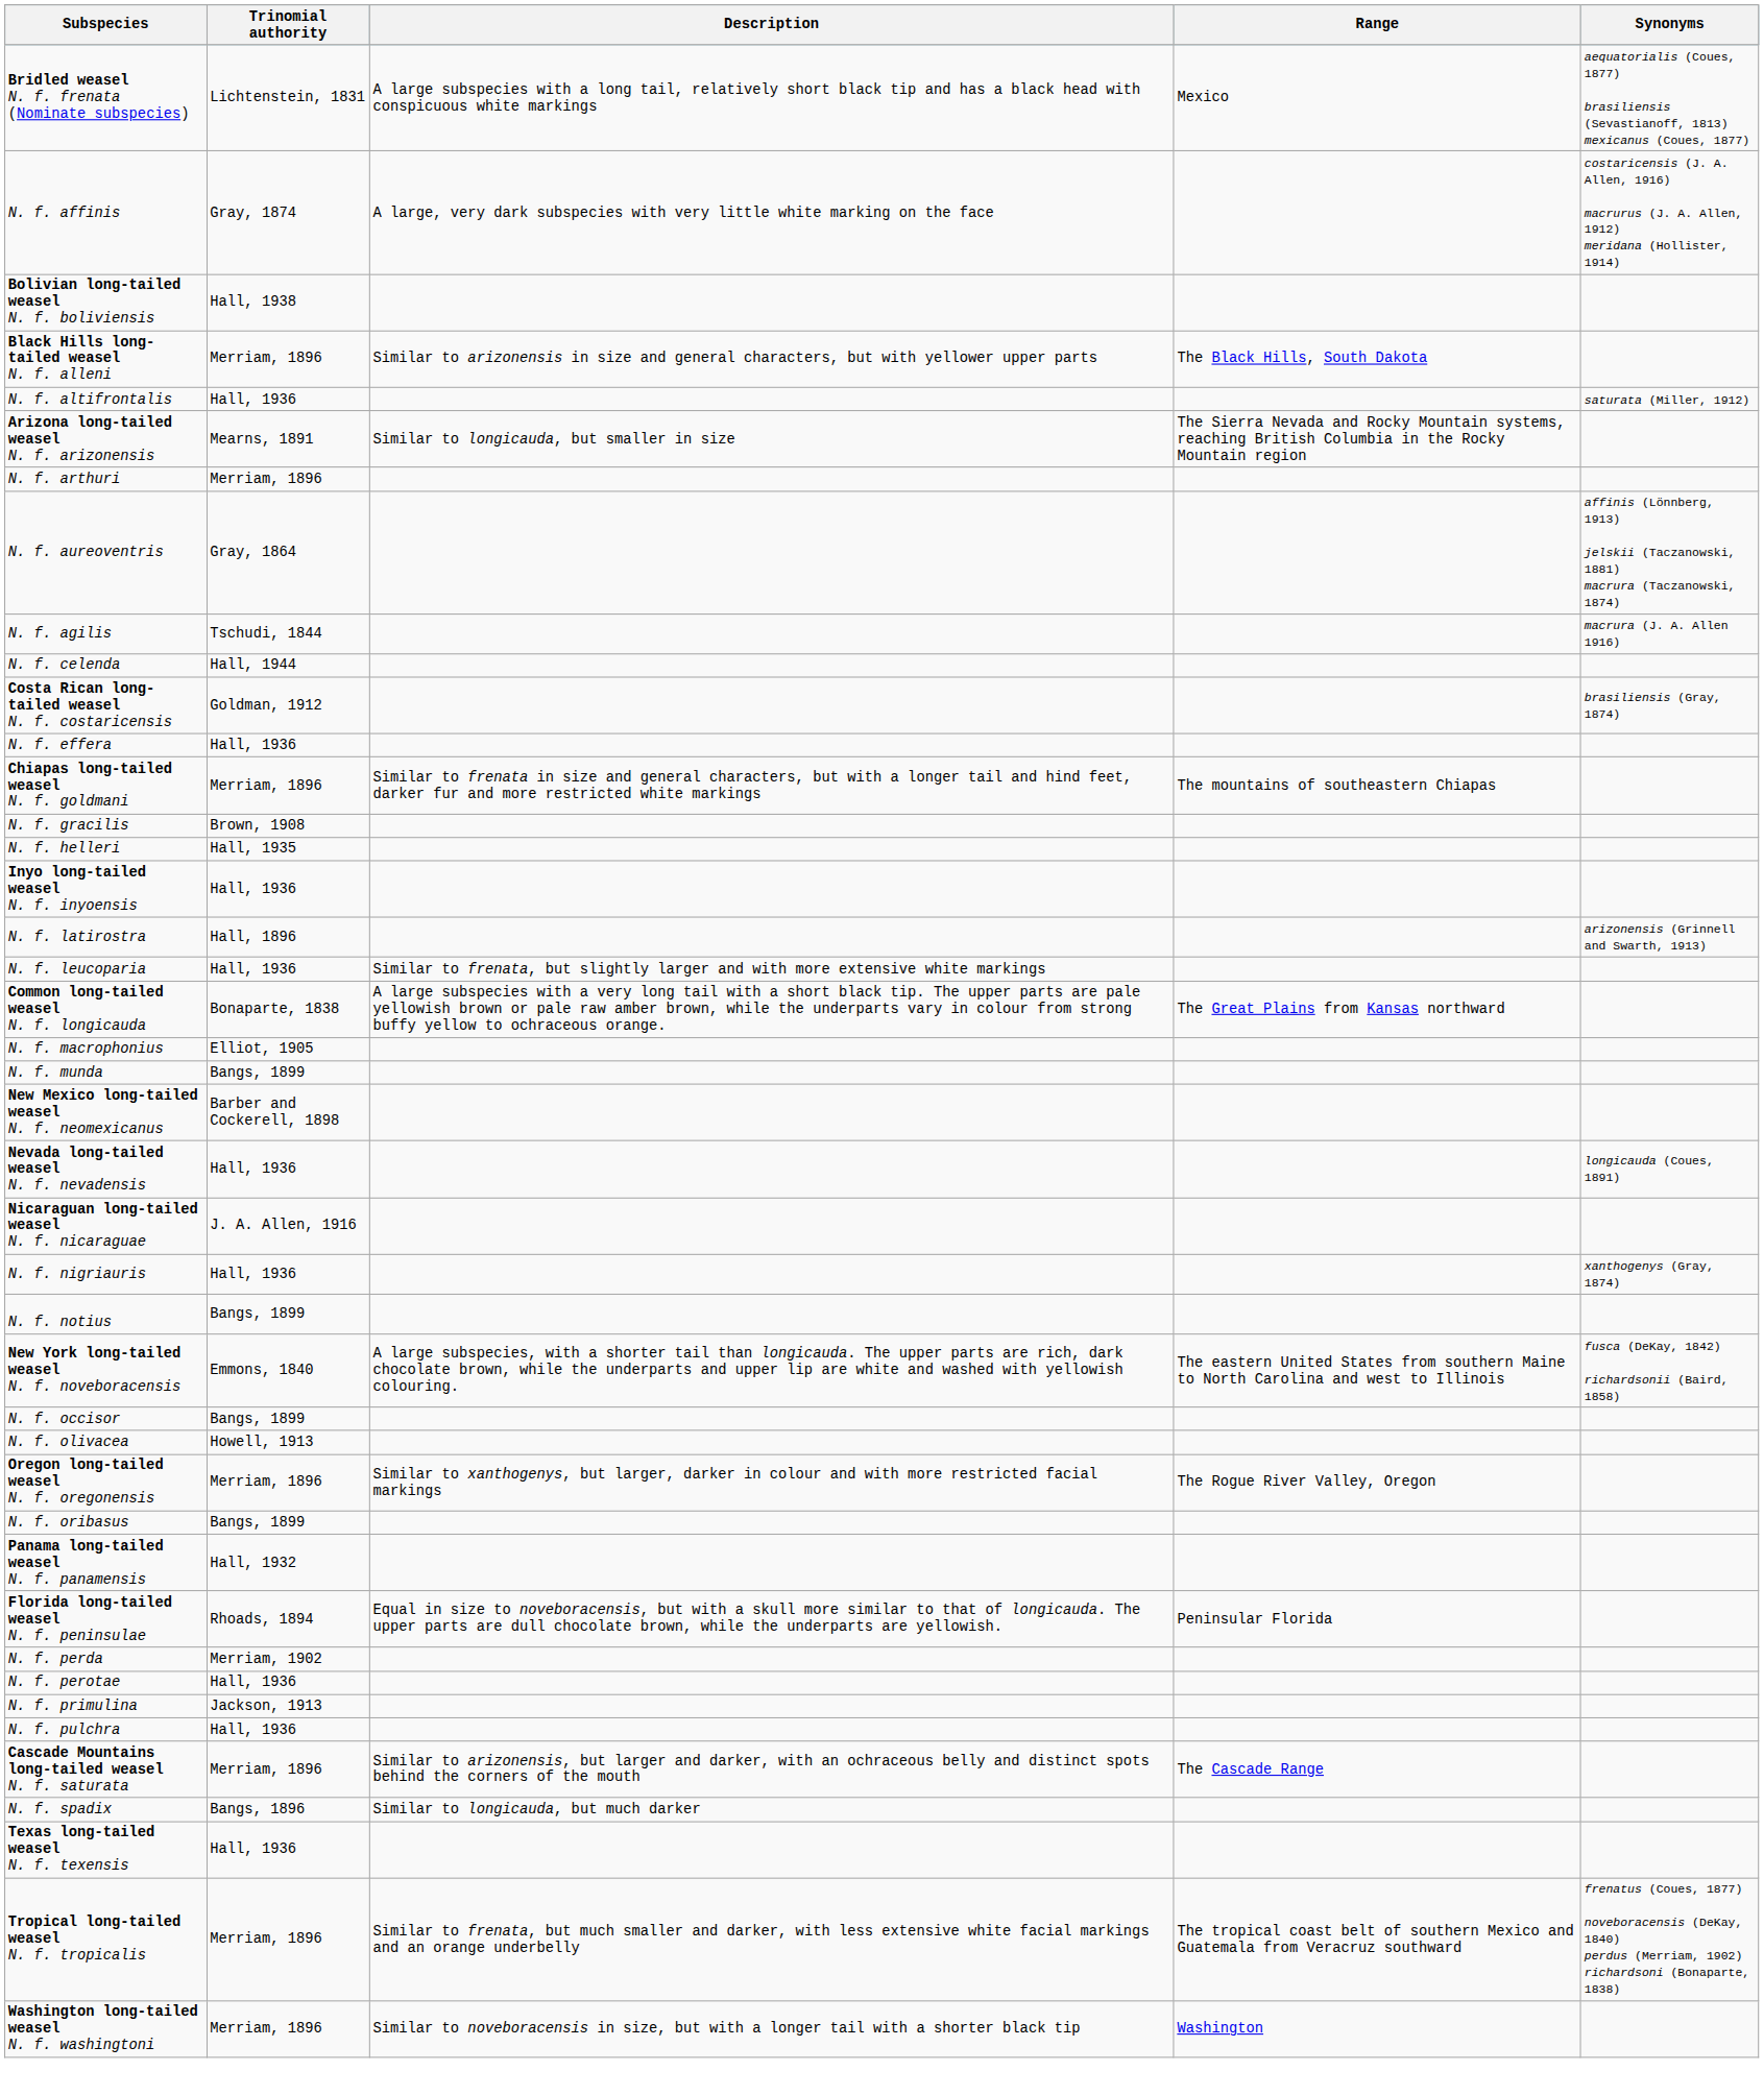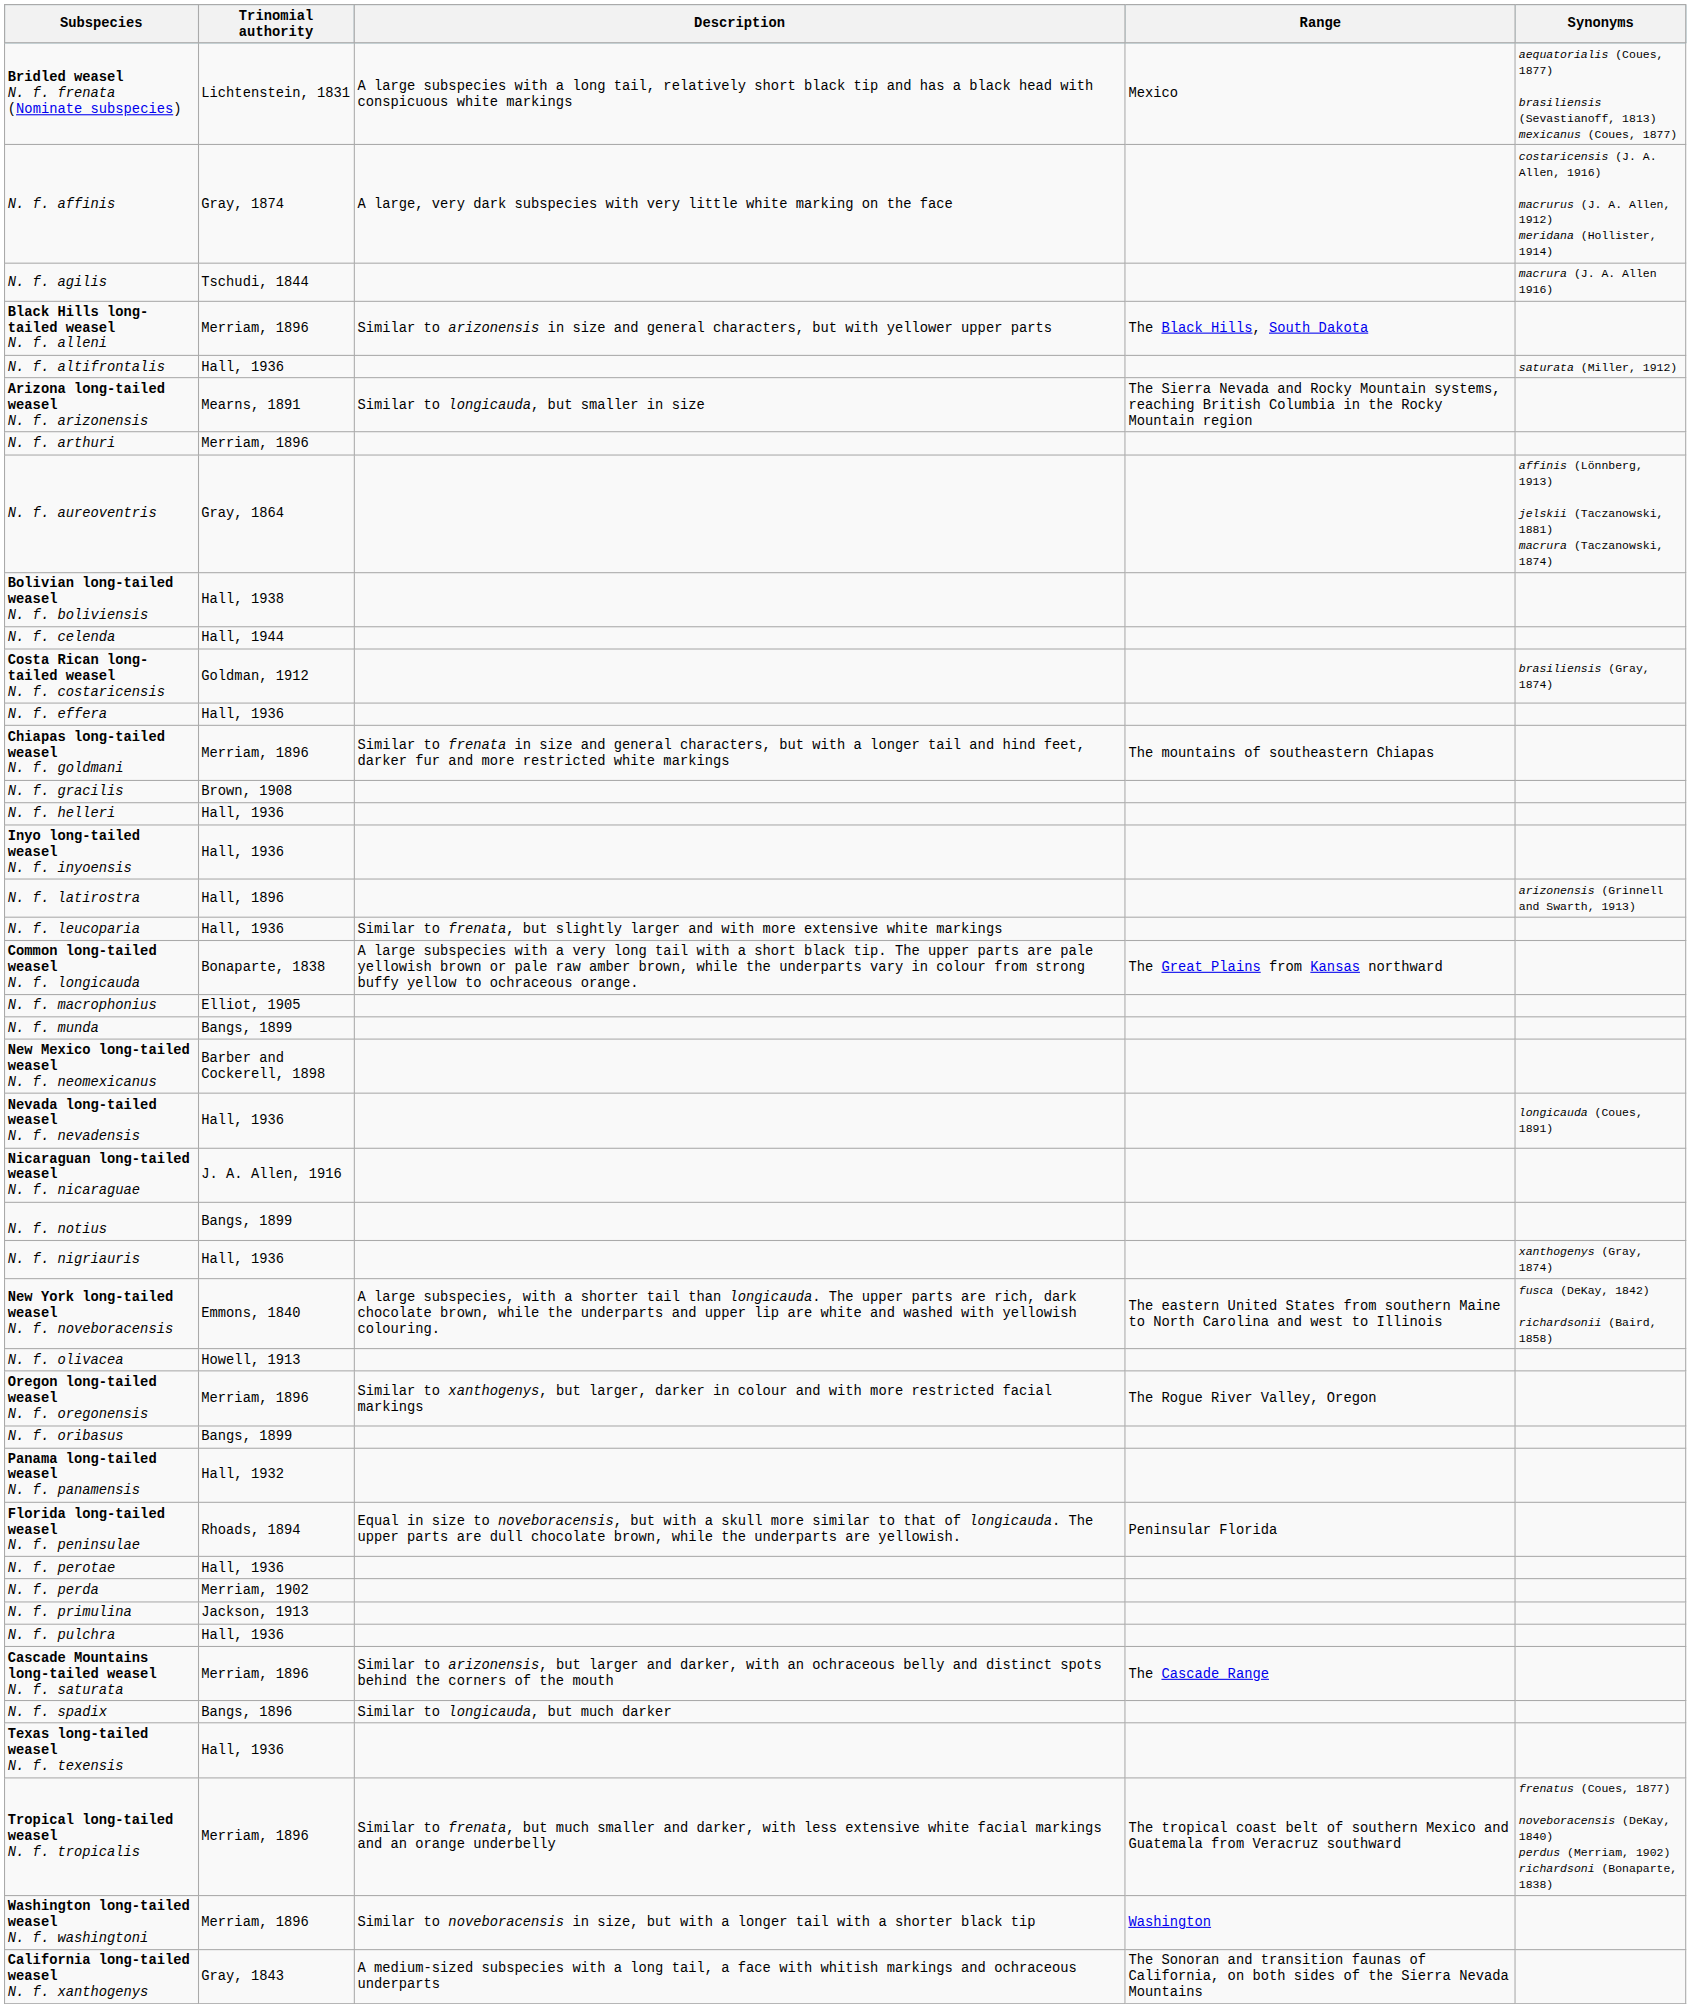rows swapped: N. f. agilis <-> Bolivian long-tailed weasel N. f. boliviensis
N. f. helleri | Trinomial authority: Hall, 1935 -> Hall, 1936
rows swapped: N. f. nigriauris <-> N. f. notius
- row: N. f. occisor | Bangs, 1899
rows swapped: N. f. perda <-> N. f. perotae
+ row: California long-tailed weasel N. f. xanthogenys | Gray, 1843 | A medium-sized subspecies with a long tail, a face with whitish markings and ochraceous underparts | The Sonoran and transition faunas of California, on both sides of the Sierra Nevada Mountains
